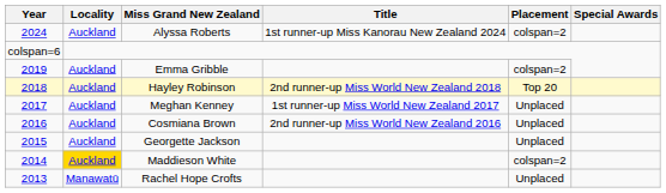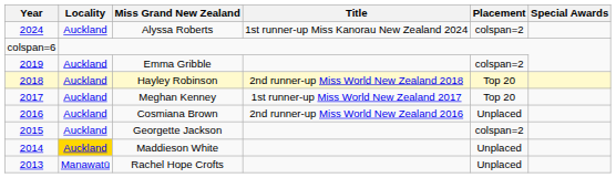Meghan Kenney | Placement: Unplaced -> Top 20
Georgette Jackson | Placement: Unplaced -> colspan=2
Maddieson White | Placement: colspan=2 -> Unplaced
